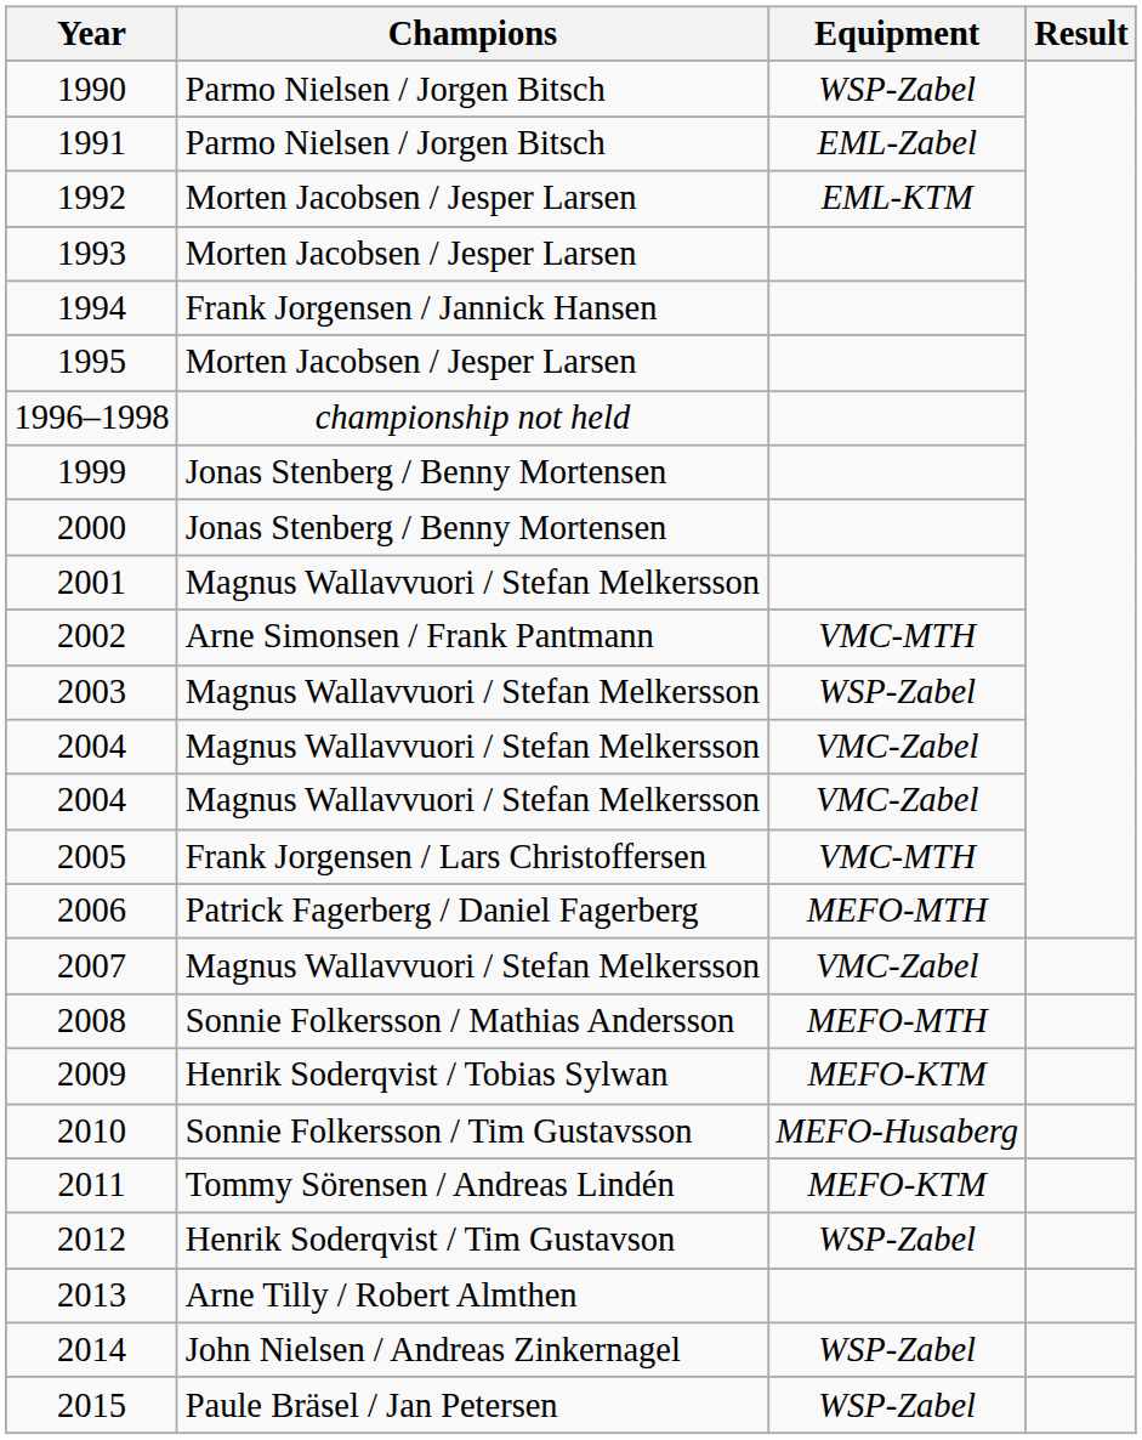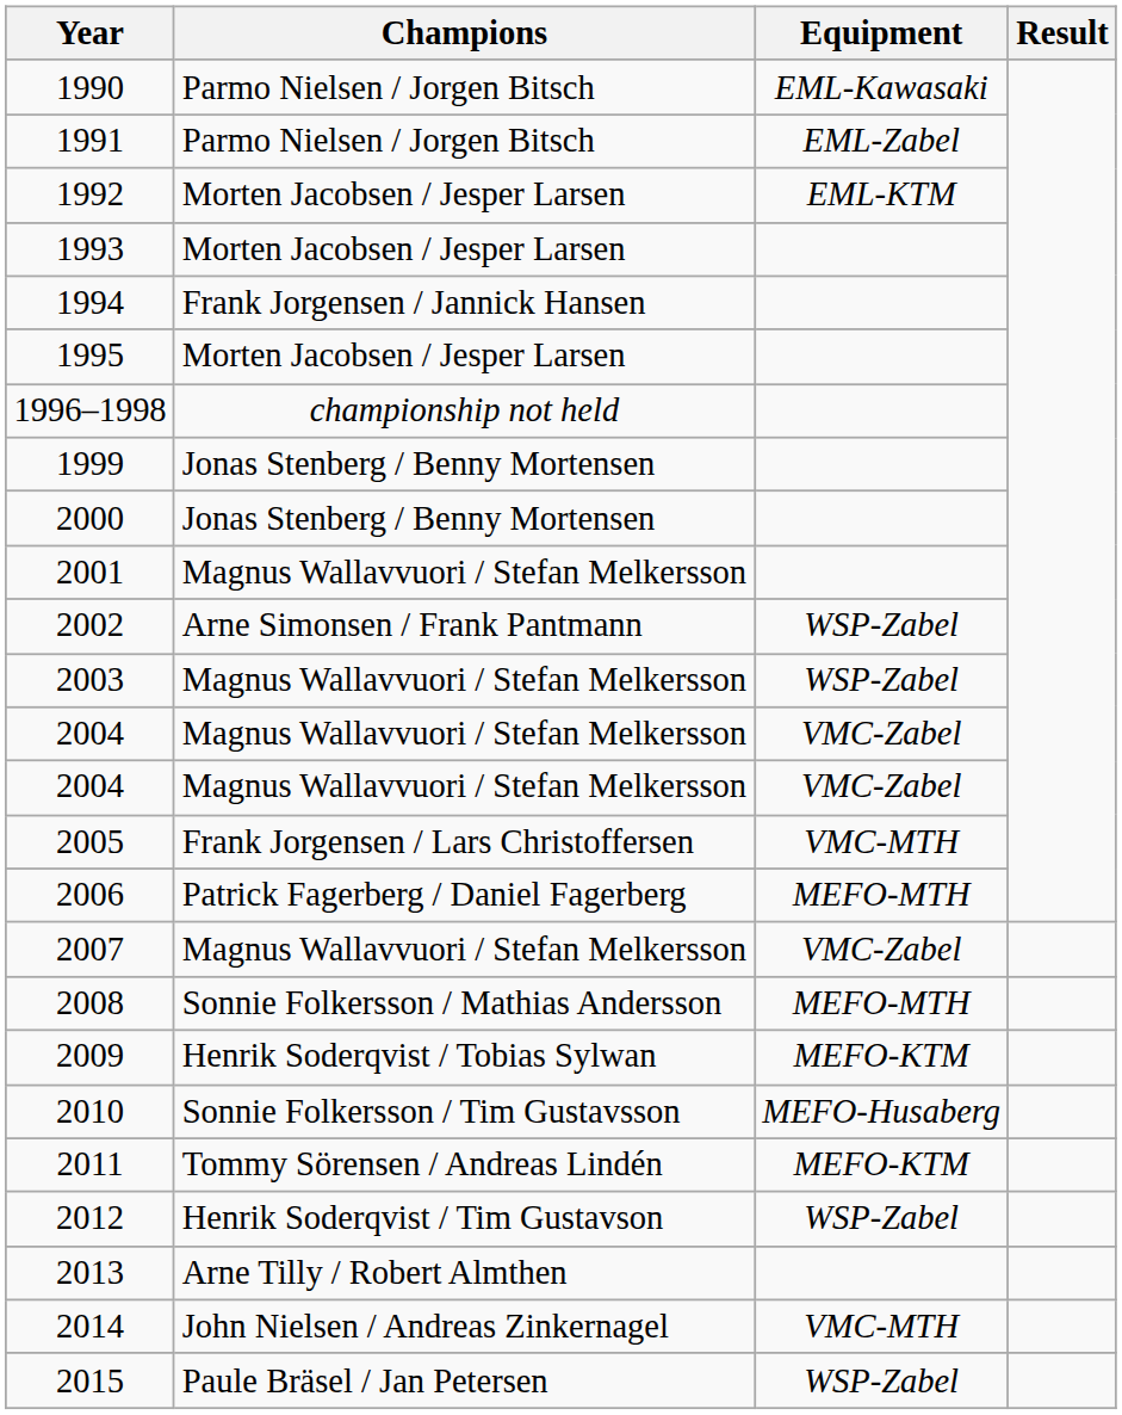1990 | Equipment: WSP-Zabel -> EML-Kawasaki
2002 | Equipment: VMC-MTH -> WSP-Zabel
2014 | Equipment: WSP-Zabel -> VMC-MTH
